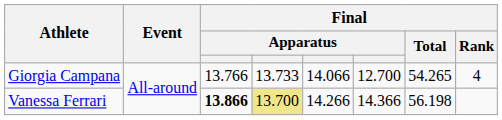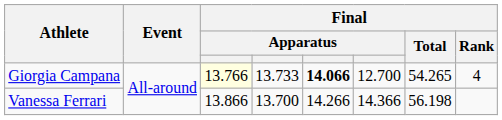row 4 | column 3: no background -> lightyellow background
row 4 | column 5: normal -> bold
row 5 | column 3: bold -> normal
row 5 | column 4: khaki background -> no background
